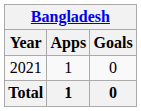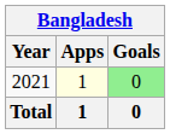2021 | Apps: no background -> lightyellow background
2021 | Goals: no background -> lightgreen background
